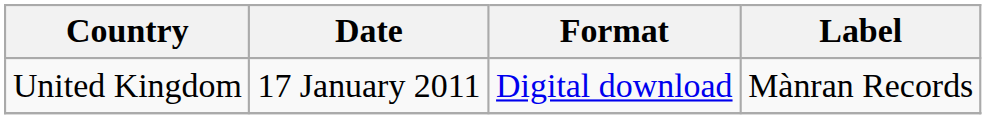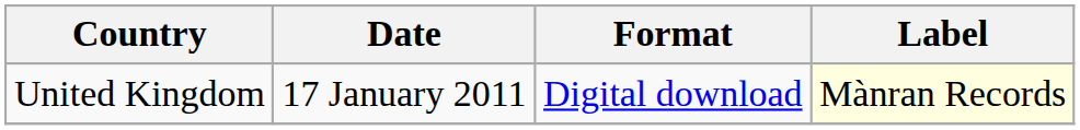United Kingdom | Label: no background -> lightyellow background
